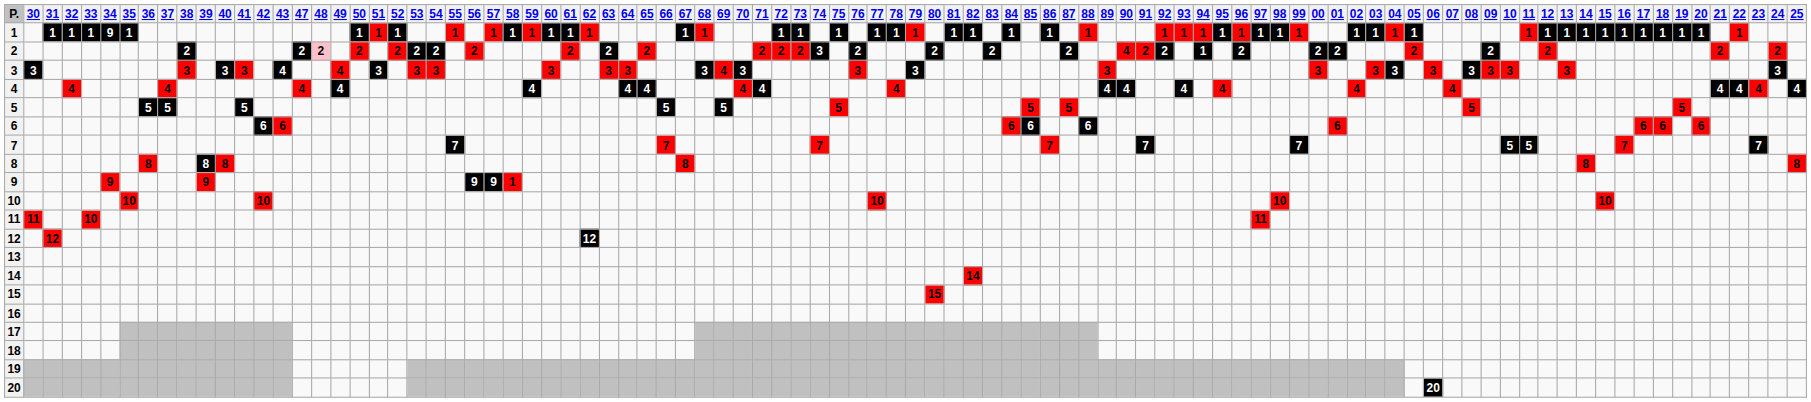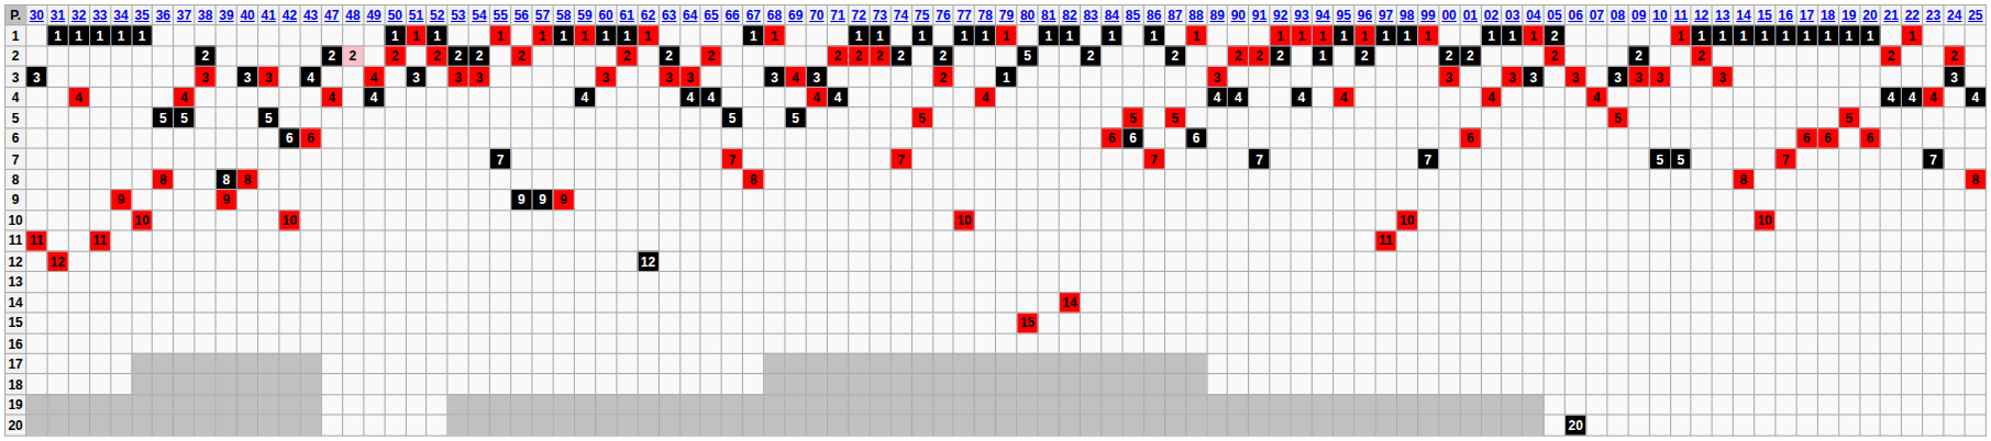row 2 | 34: 9 -> 1
row 2 | 05: 1 -> 2
row 3 | 74: 3 -> 2
row 3 | 80: 2 -> 5
row 3 | 90: 4 -> 2
row 4 | 76: 3 -> 2
row 4 | 79: 3 -> 1
row 10 | 58: 1 -> 9
row 12 | 33: 10 -> 11
